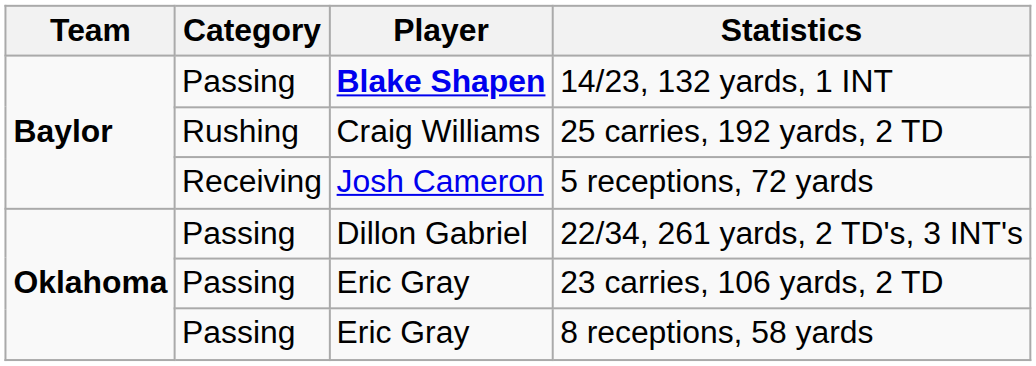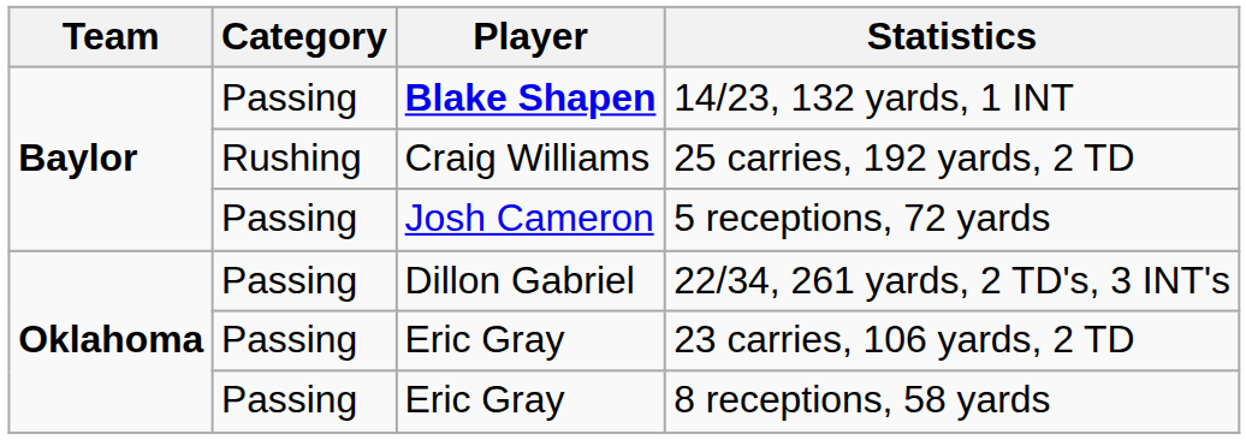5 receptions, 72 yards | Category: Receiving -> Passing
